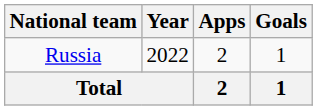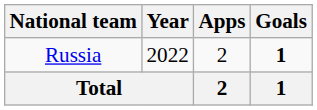Russia | Goals: normal -> bold
